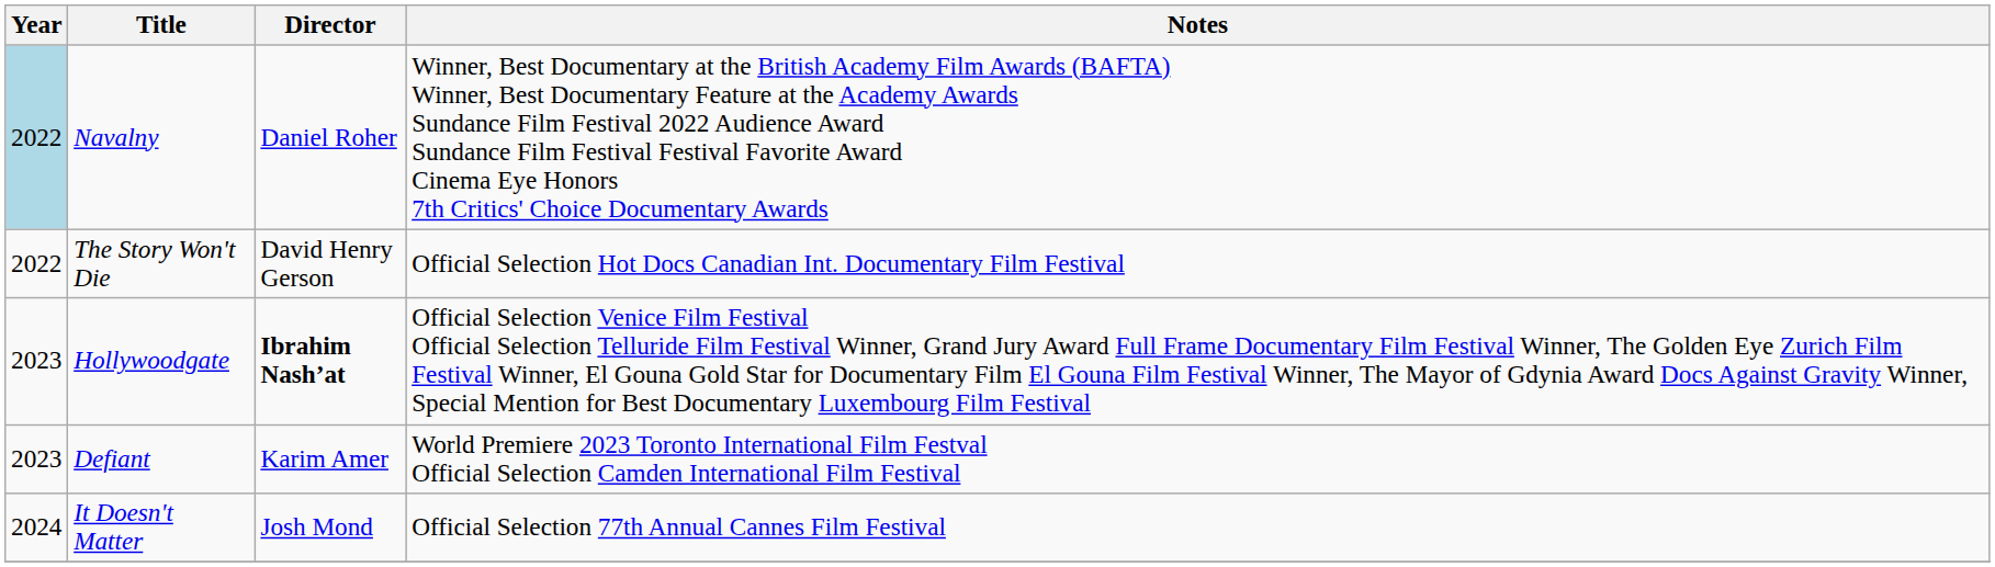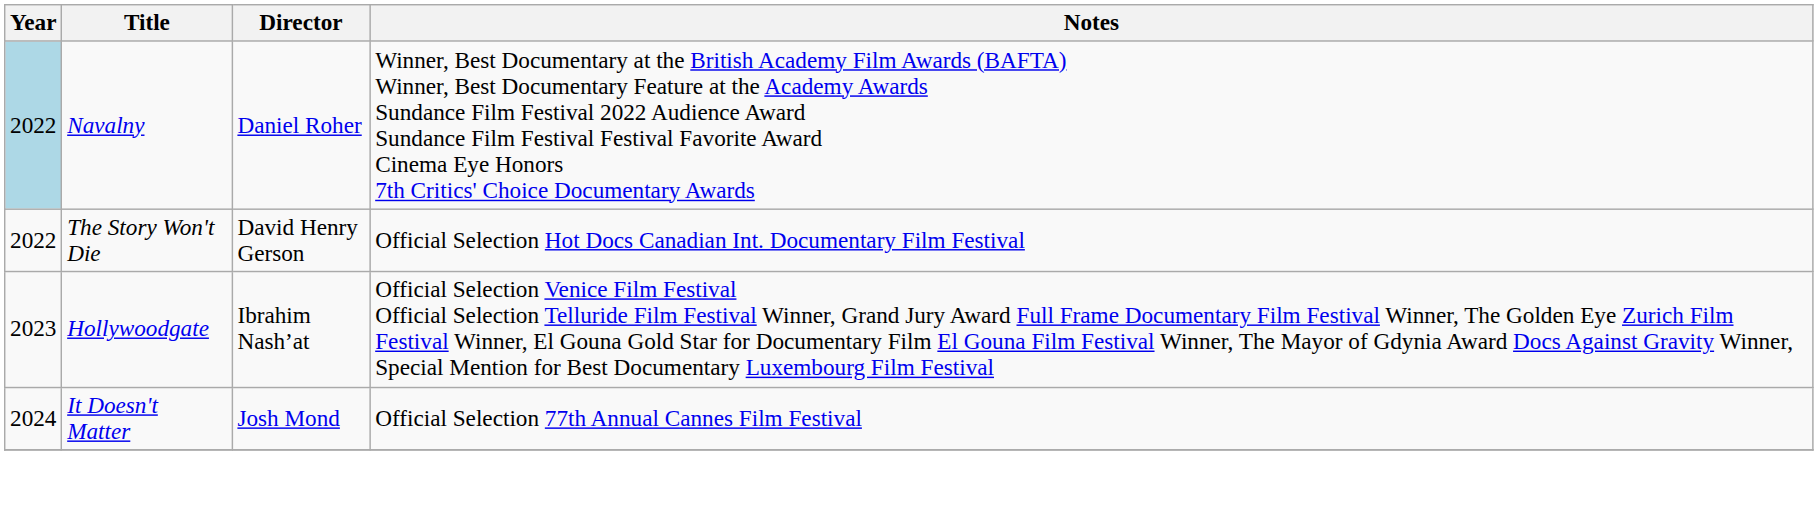Hollywoodgate | Director: bold -> normal
- row: 2023 | Defiant | Karim Amer | World Premiere 2023 Toronto International Film Festval Official Selection Camden International Film Festival
